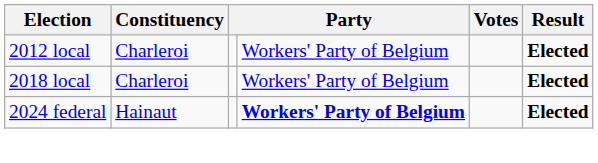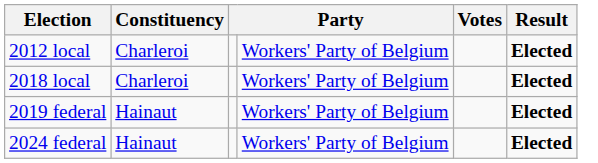+ row: 2019 federal | Hainaut | Workers' Party of Belgium | Elected
2024 federal | column 4: bold -> normal
